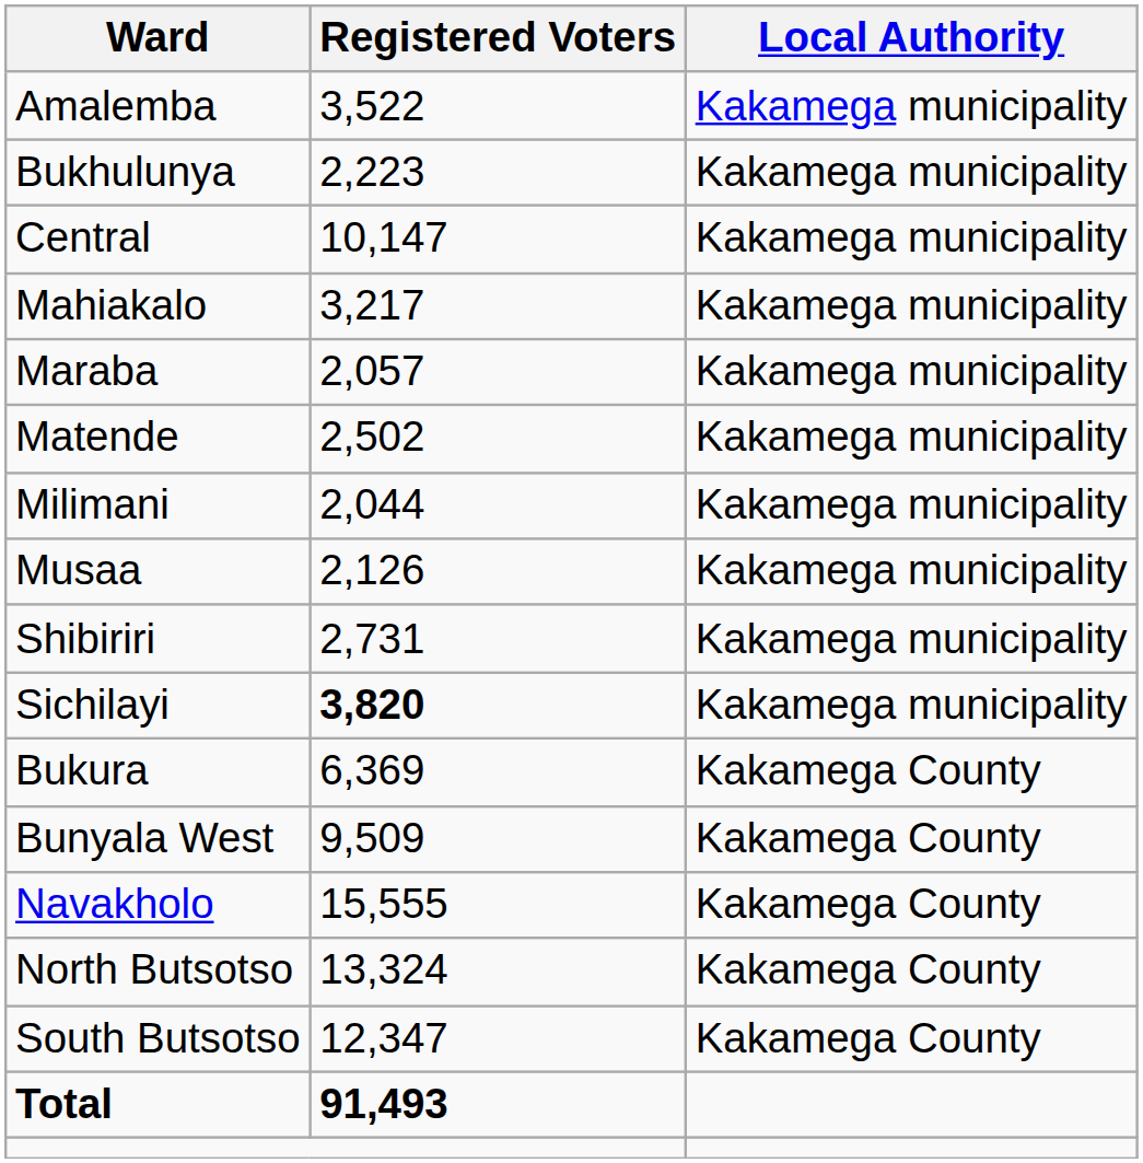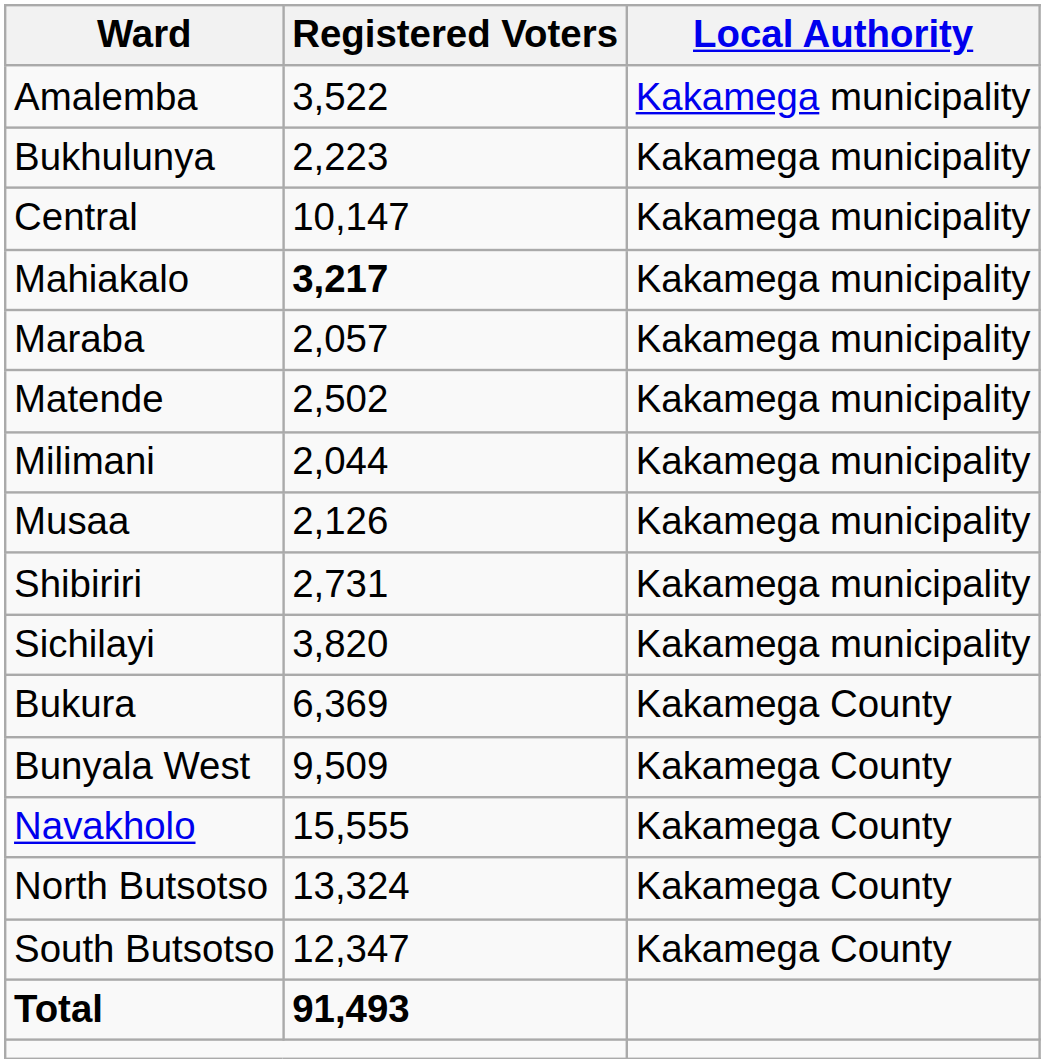Mahiakalo | Registered Voters: normal -> bold
Sichilayi | Registered Voters: bold -> normal
